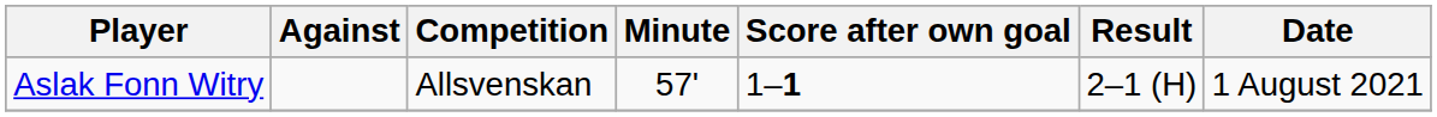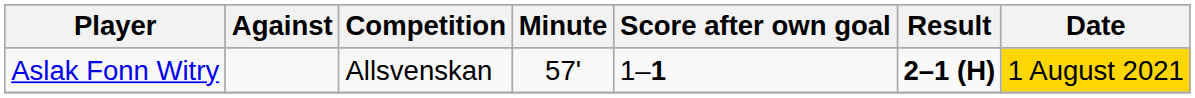Aslak Fonn Witry | Result: normal -> bold
Aslak Fonn Witry | Date: no background -> gold background
